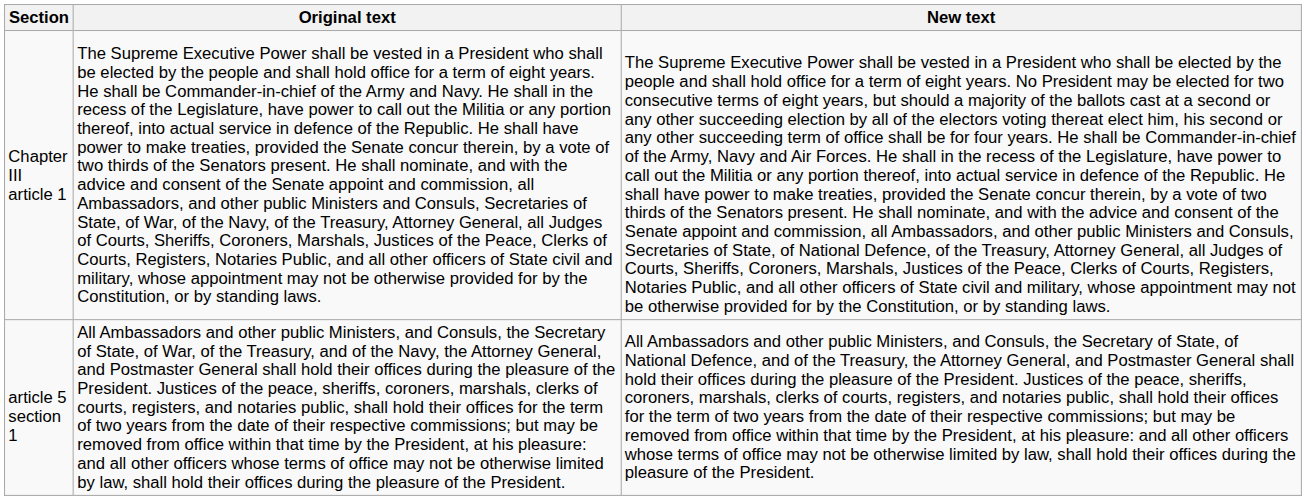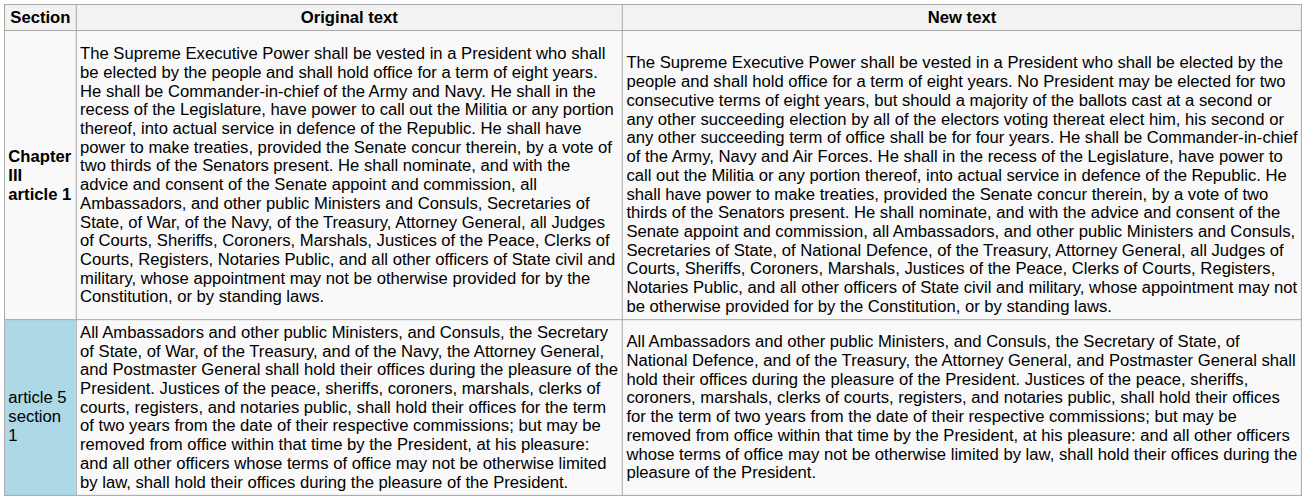row 2 | Section: normal -> bold
row 3 | Section: no background -> lightblue background
